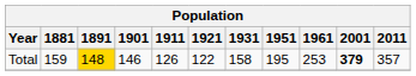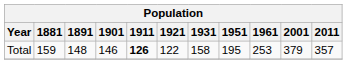row 3 | 1891: gold background -> no background
row 3 | 1911: normal -> bold
row 3 | 2001: bold -> normal
